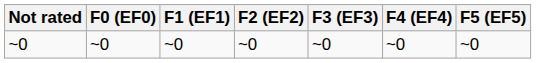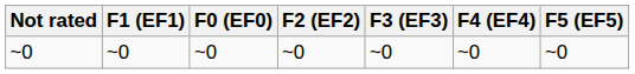columns swapped: F0 (EF0) <-> F1 (EF1)
